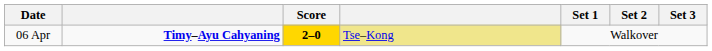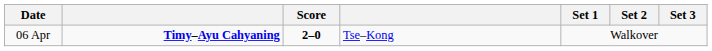06 Apr | Score: gold background -> no background
06 Apr | column 4: khaki background -> no background
